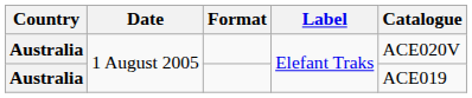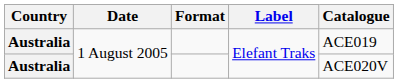row 2 | Catalogue: ACE020V -> ACE019
row 3 | Catalogue: ACE019 -> ACE020V
